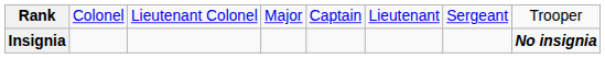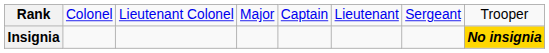Insignia | column 8: no background -> gold background
